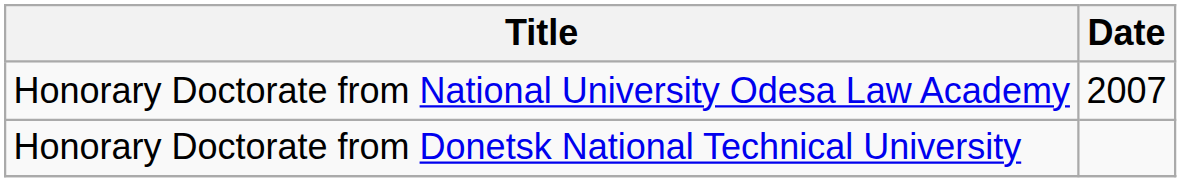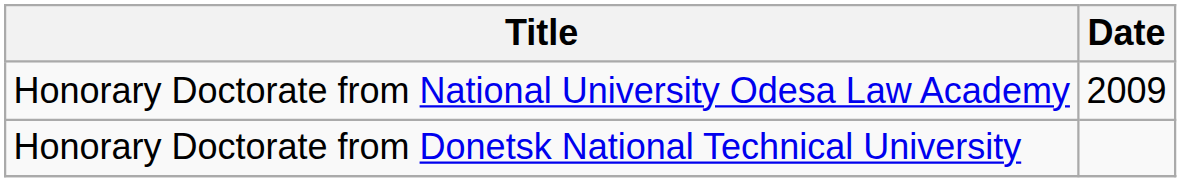row 2 | Date: 2007 -> 2009
